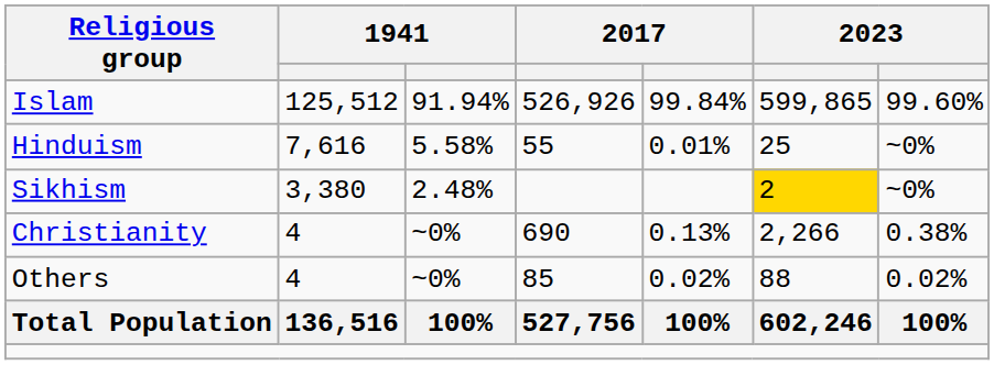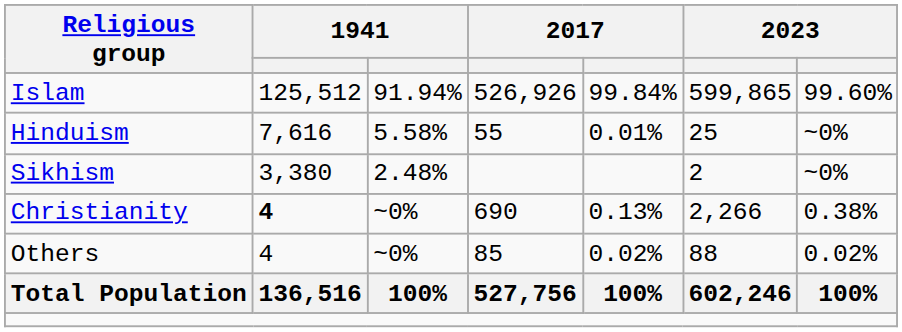Sikhism | column 6: gold background -> no background
Christianity | column 2: normal -> bold
